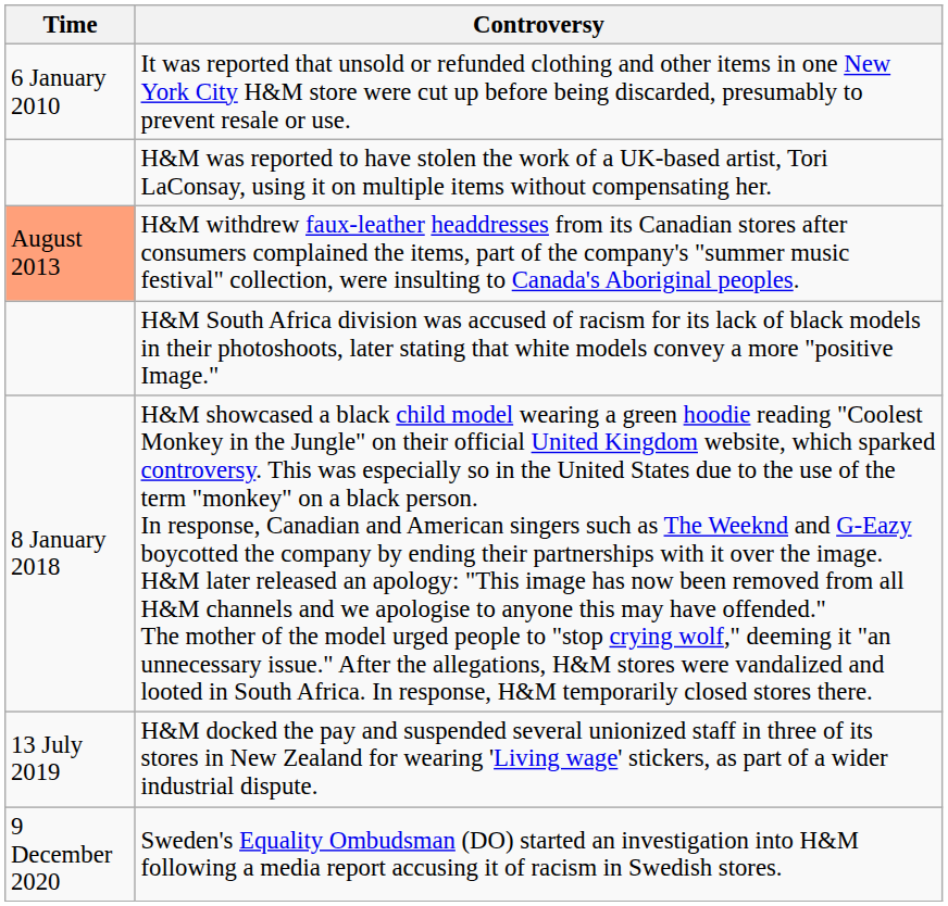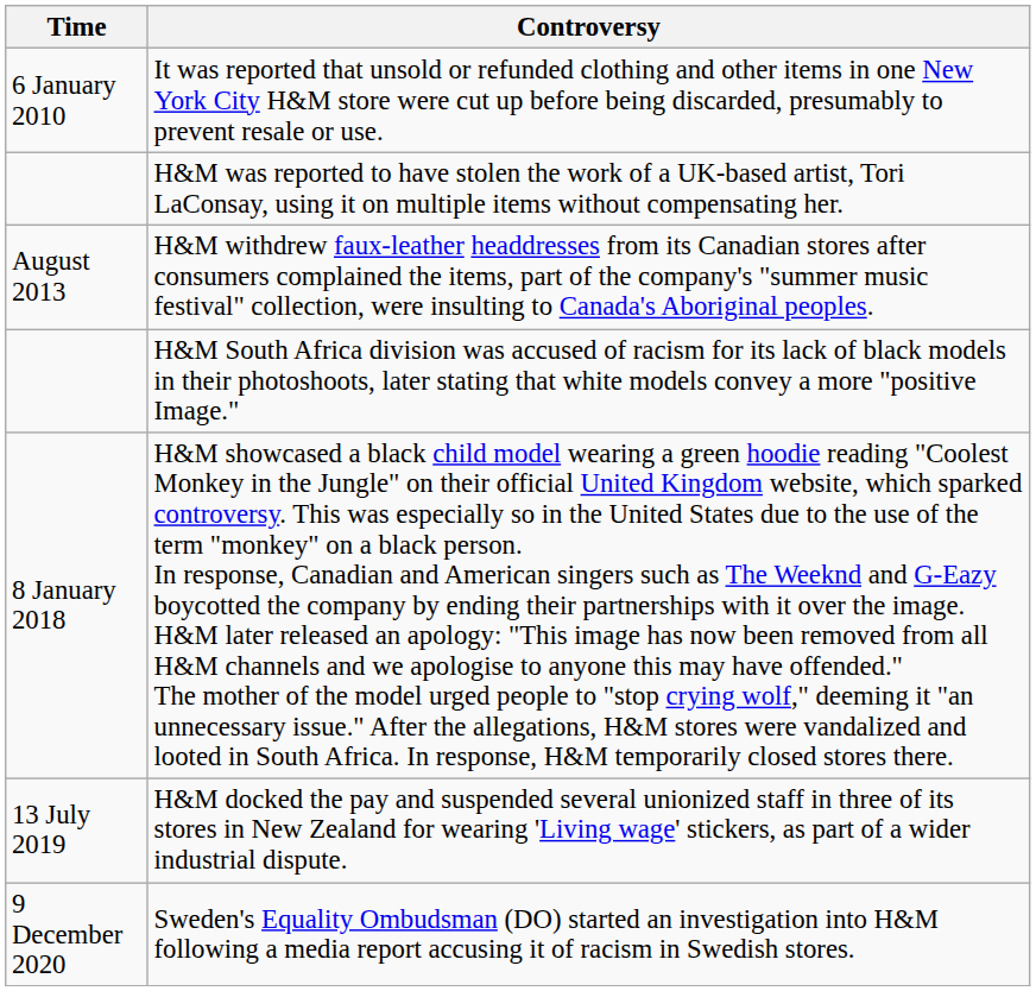row 4 | Time: lightsalmon background -> no background
